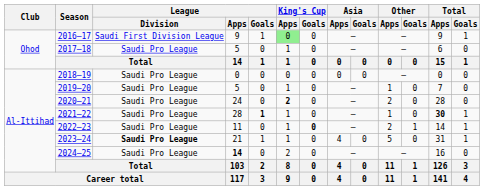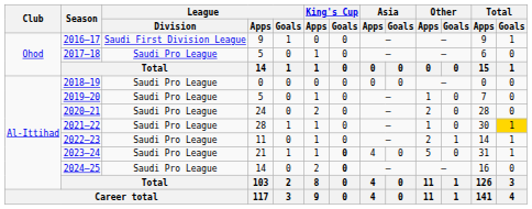2016–17 | King's Cup / Apps: lightgreen background -> no background
2020–21 | King's Cup / Apps: bold -> normal
2021–22 | League / Goals: bold -> normal
2021–22 | Total / Apps: bold -> normal
2021–22 | Total / Goals: no background -> gold background
2022–23 | King's Cup / Goals: bold -> normal
2023–24 | League / Division: bold -> normal
2023–24 | King's Cup / Goals: normal -> bold
2024–25 | League / Apps: bold -> normal
2024–25 | King's Cup / Goals: normal -> bold
